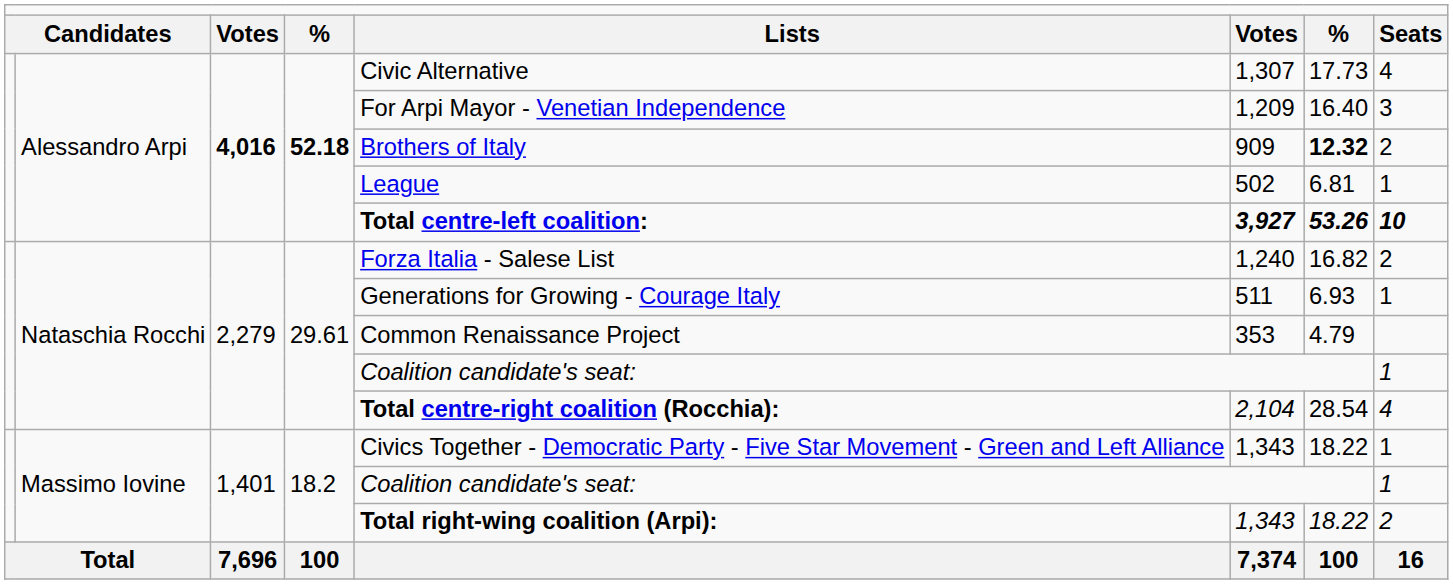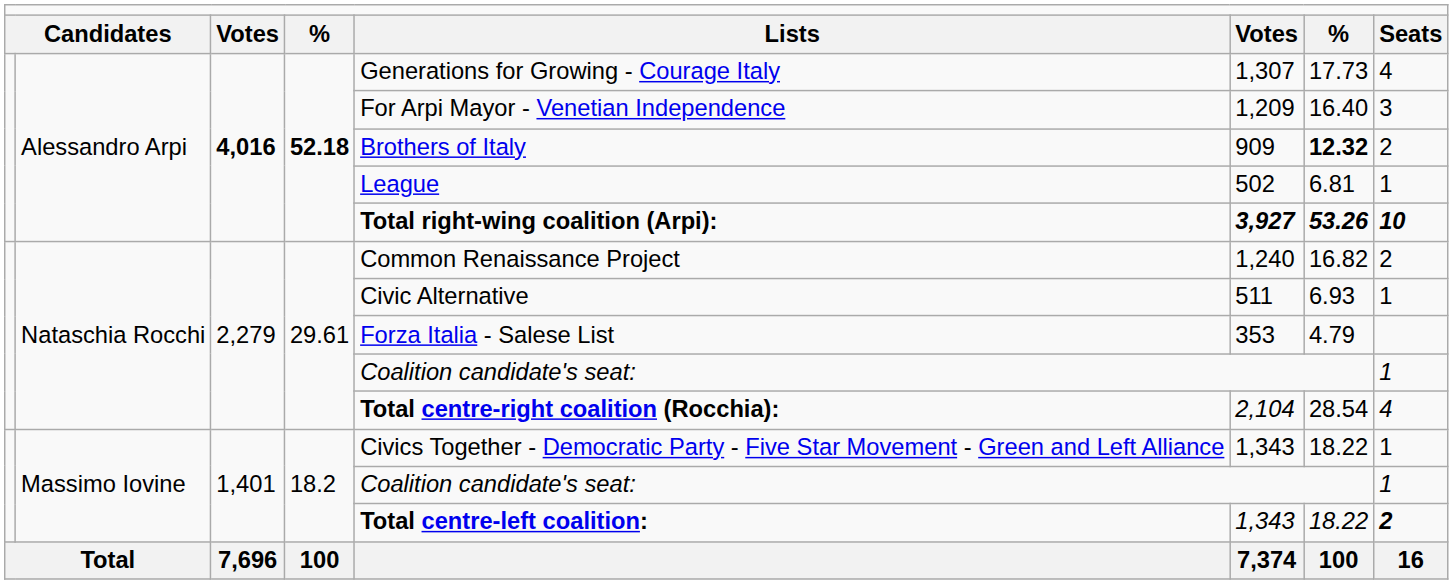row 3 | column 5: Civic Alternative -> Generations for Growing - Courage Italy
row 7 | column 5: Total centre-left coalition: -> Total right-wing coalition (Arpi):
row 8 | column 5: Forza Italia - Salese List -> Common Renaissance Project
row 9 | column 5: Generations for Growing - Courage Italy -> Civic Alternative
row 10 | column 5: Common Renaissance Project -> Forza Italia - Salese List
row 15 | column 5: Total right-wing coalition (Arpi): -> Total centre-left coalition:
row 15 | column 8: normal -> bold
